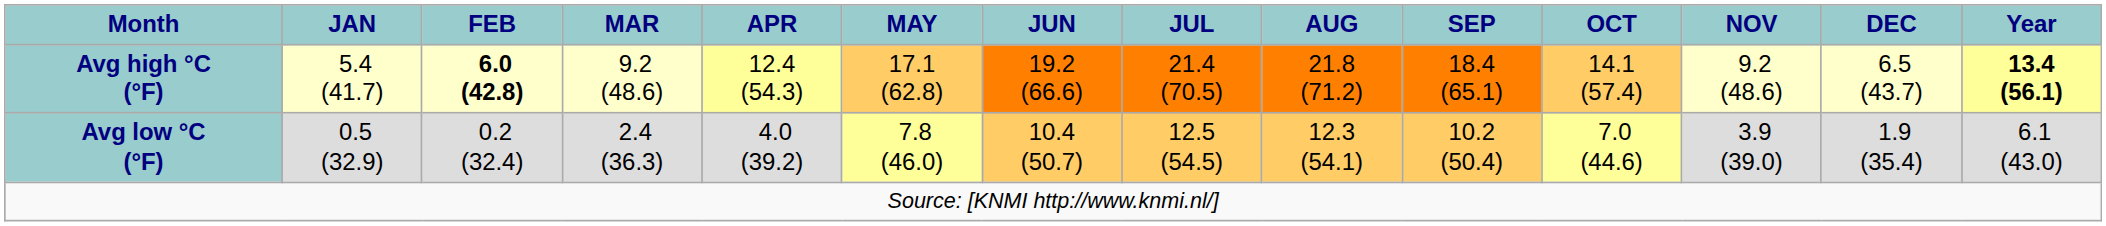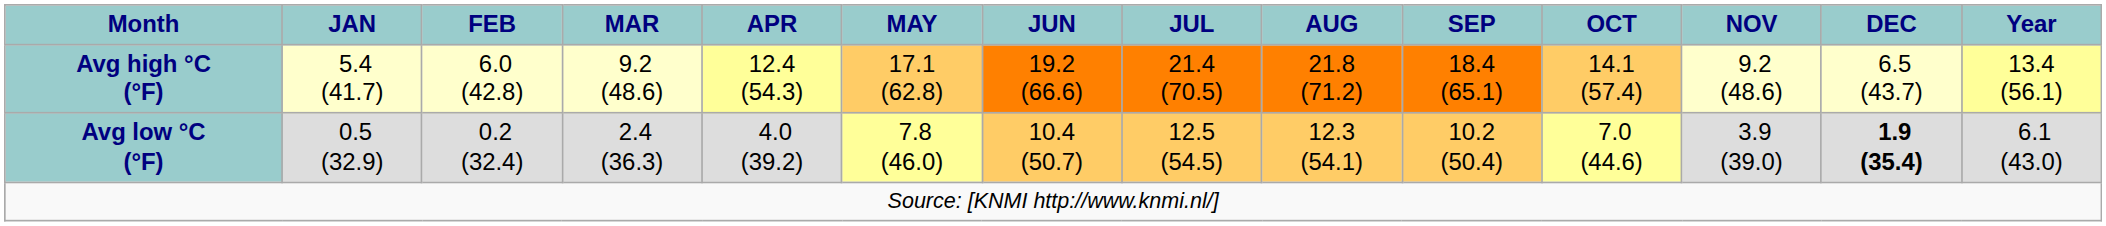Avg high °C (°F) | FEB: bold -> normal
Avg high °C (°F) | Year: bold -> normal
Avg low °C (°F) | DEC: normal -> bold
